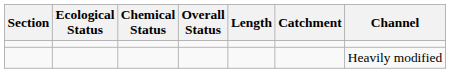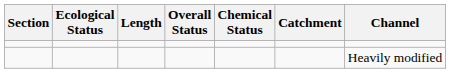columns swapped: Chemical Status <-> Length
